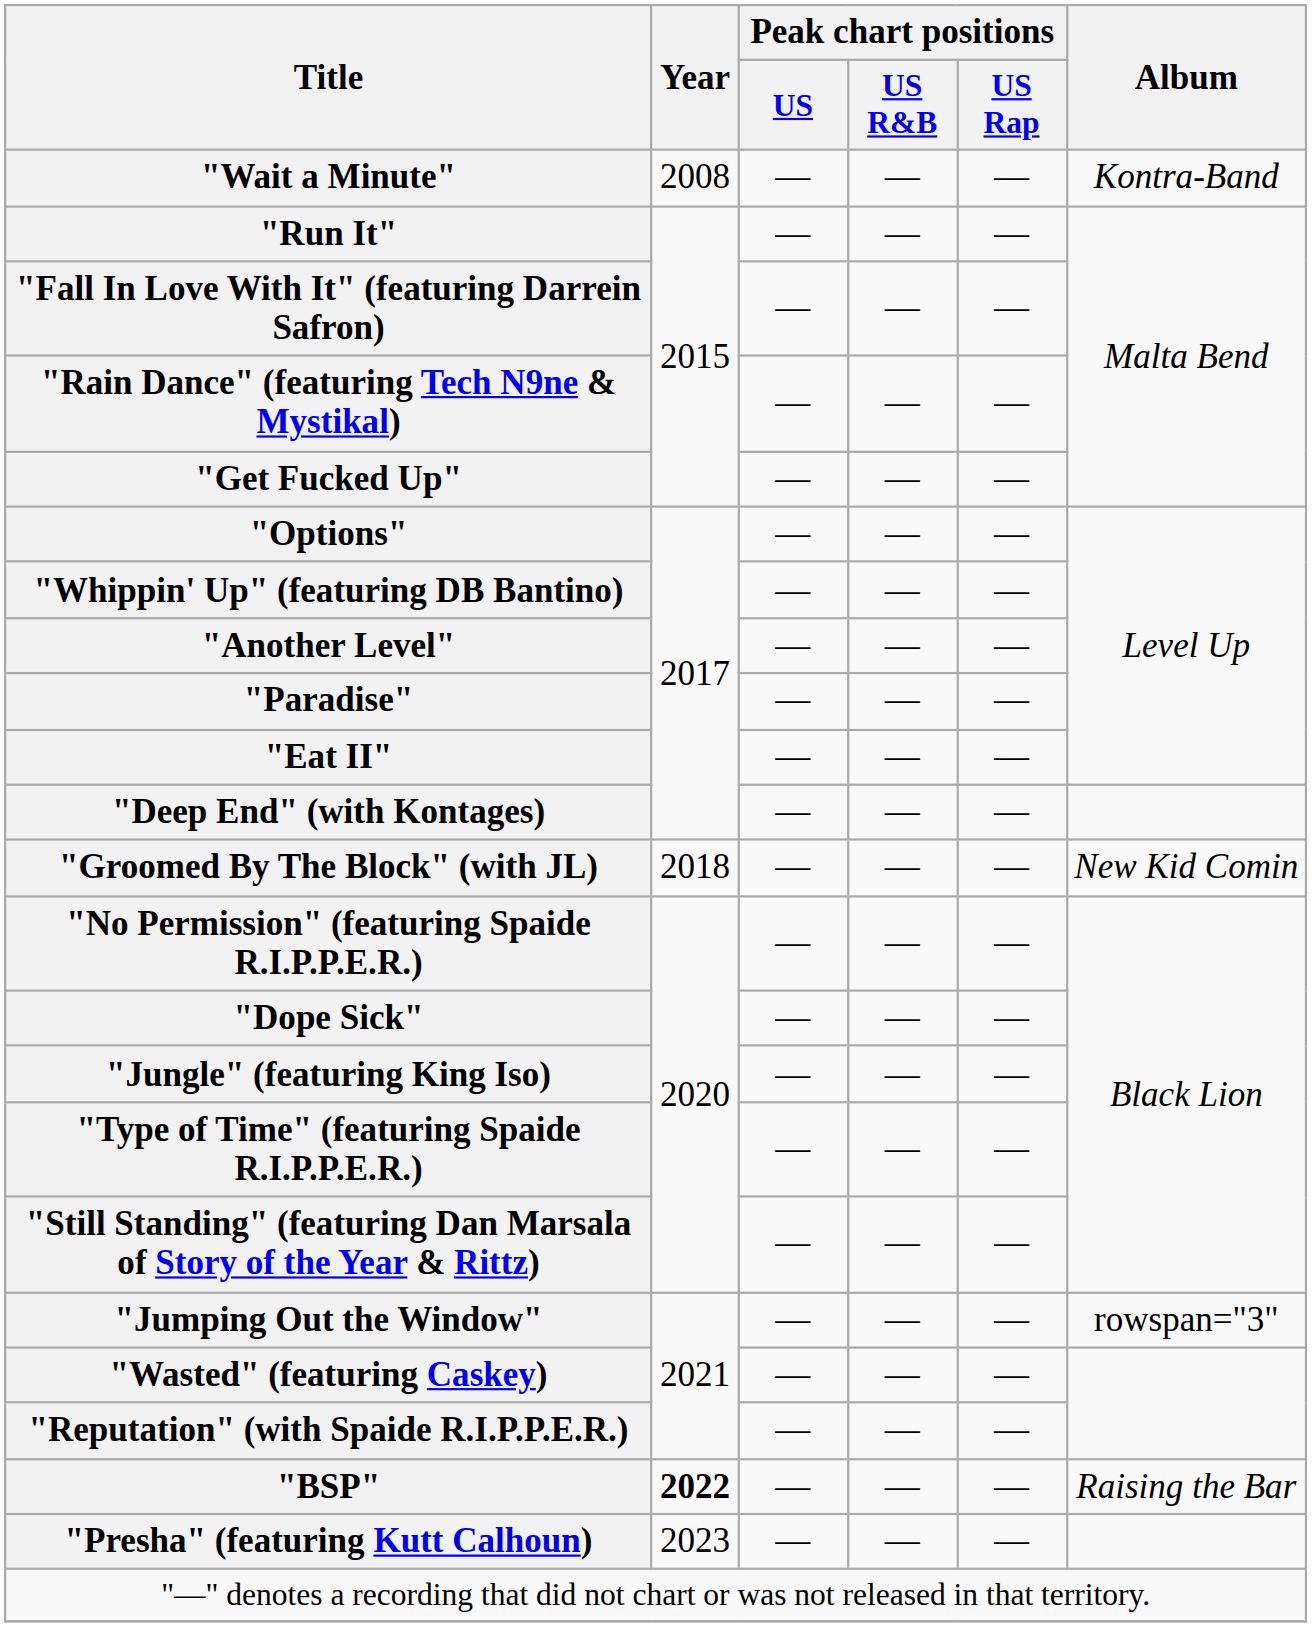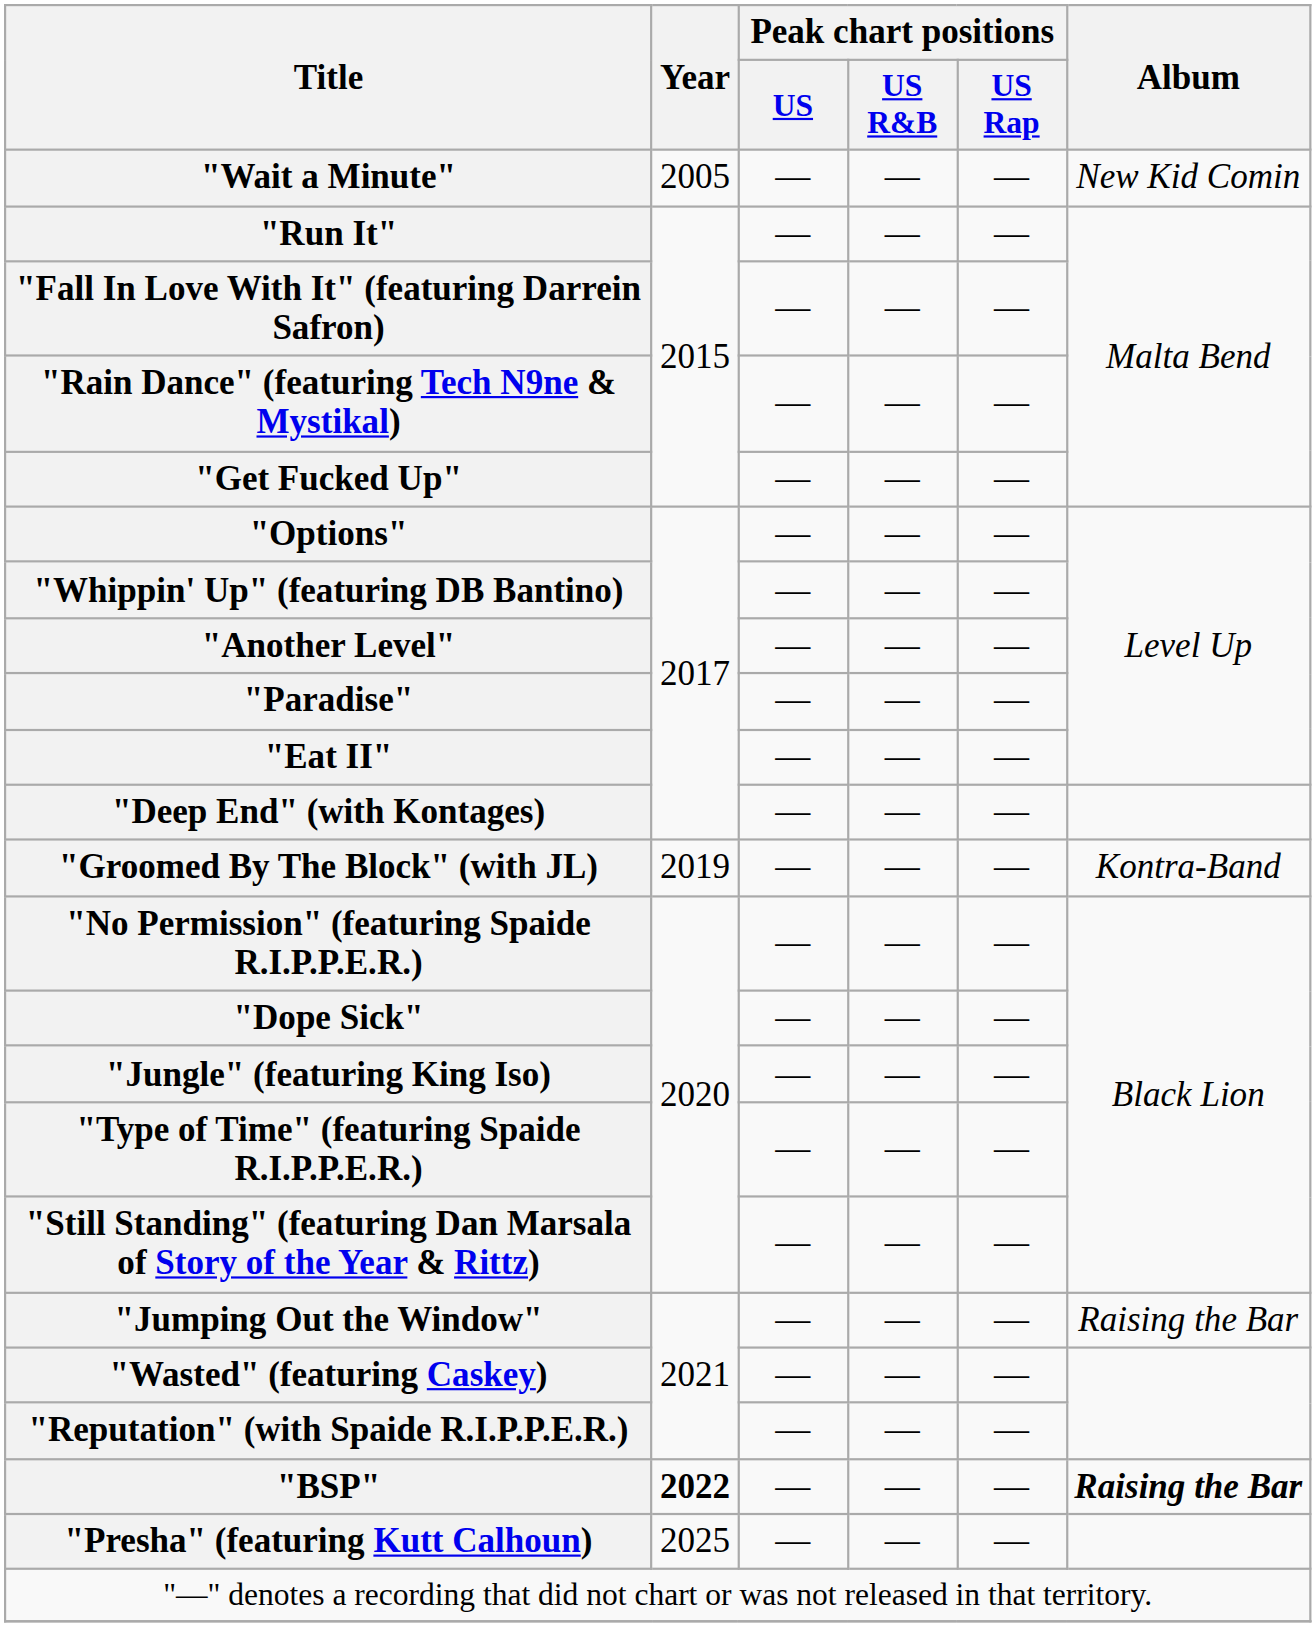"Wait a Minute" | Year: 2008 -> 2005
"Wait a Minute" | Album: Kontra-Band -> New Kid Comin
"Groomed By The Block" (with JL) | Year: 2018 -> 2019
"Groomed By The Block" (with JL) | Album: New Kid Comin -> Kontra-Band
"Jumping Out the Window" | Album: rowspan="3" -> Raising the Bar
"BSP" | Album: normal -> bold
"Presha" (featuring Kutt Calhoun) | Year: 2023 -> 2025
